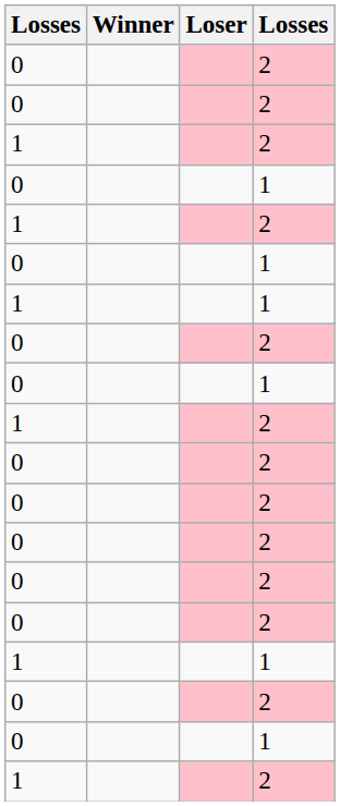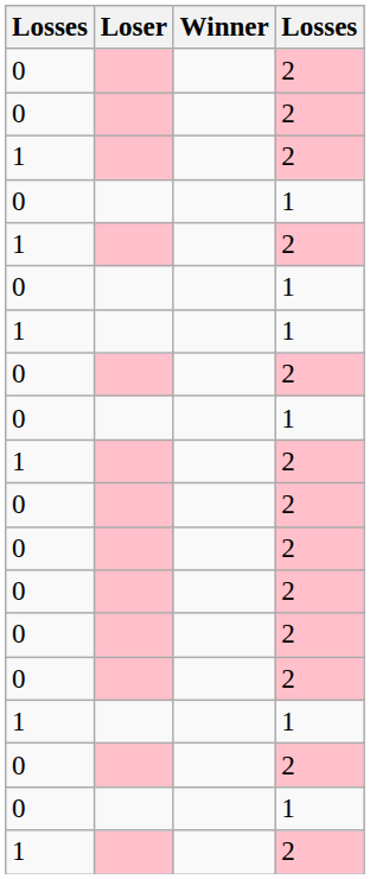columns swapped: Winner <-> Loser
